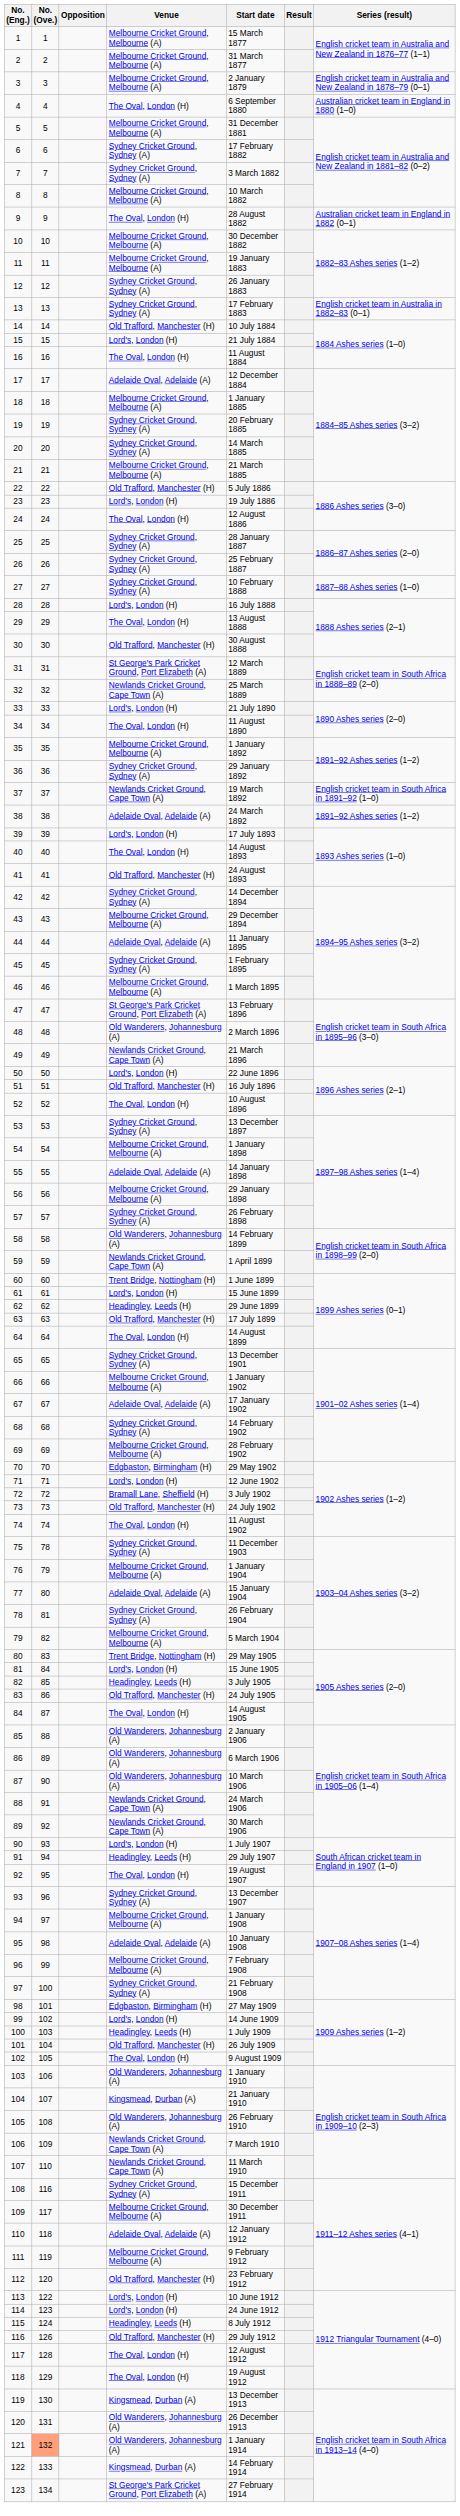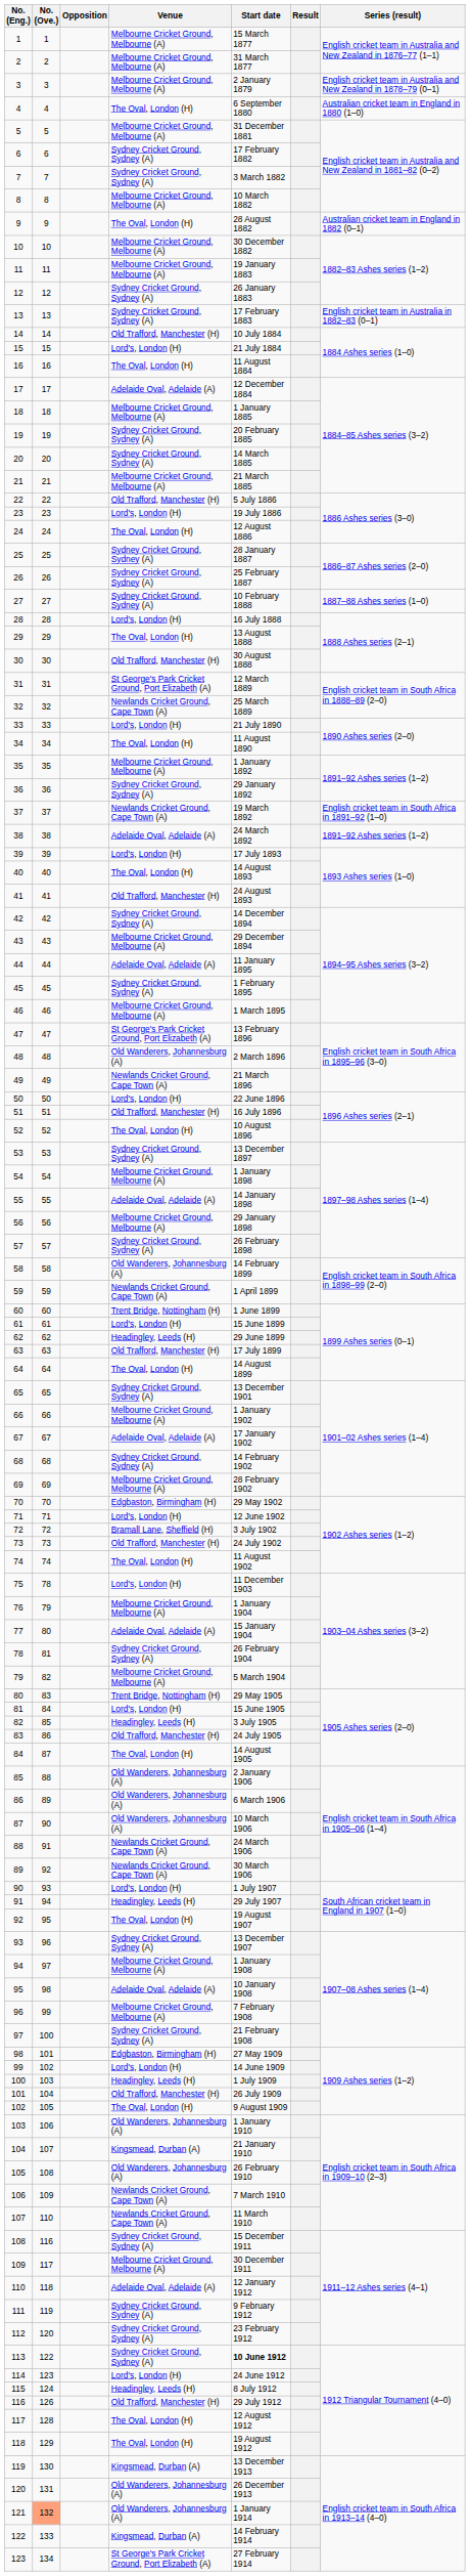75 | Venue: Sydney Cricket Ground, Sydney (A) -> Lord's, London (H)
111 | Venue: Melbourne Cricket Ground, Melbourne (A) -> Sydney Cricket Ground, Sydney (A)
112 | Venue: Old Trafford, Manchester (H) -> Sydney Cricket Ground, Sydney (A)
113 | Venue: Lord's, London (H) -> Sydney Cricket Ground, Sydney (A)
113 | Start date: normal -> bold
